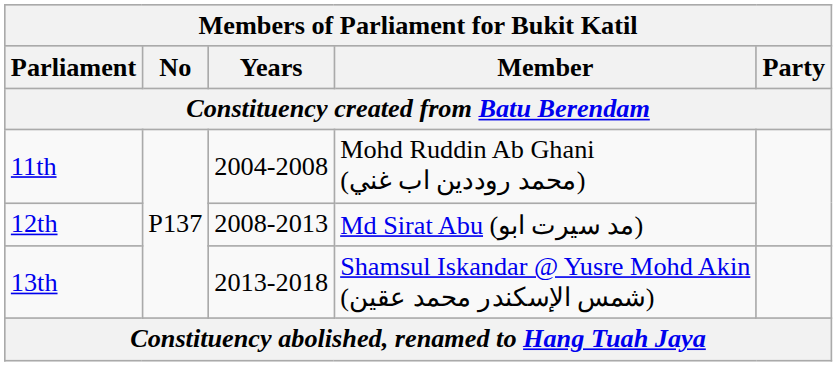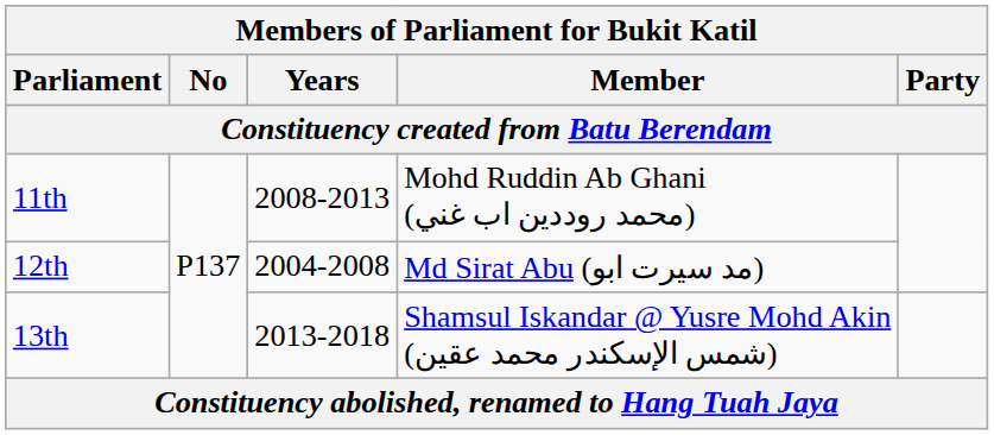11th | Years: 2004-2008 -> 2008-2013
12th | Years: 2008-2013 -> 2004-2008
